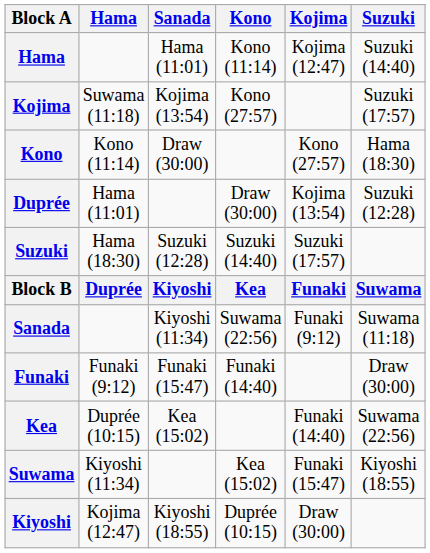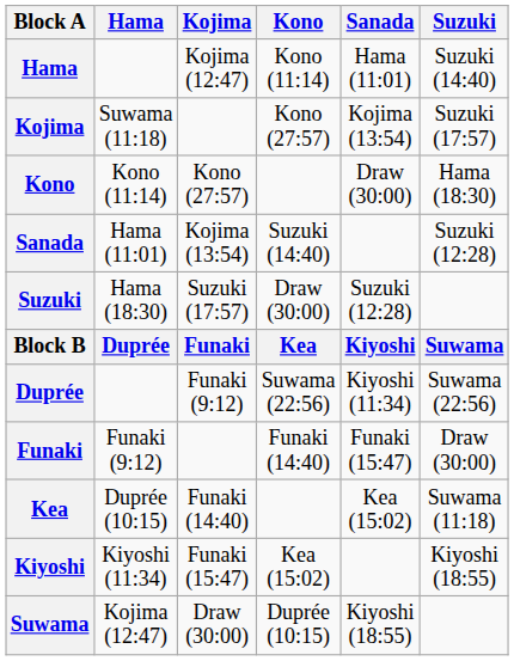columns swapped: Kojima <-> Sanada
row 5 | Block A: Duprée -> Sanada
row 5 | Kono: Draw (30:00) -> Suzuki (14:40)
row 6 | Kono: Suzuki (14:40) -> Draw (30:00)
row 8 | Block A: Sanada -> Duprée
row 8 | Suzuki: Suwama (11:18) -> Suwama (22:56)
row 10 | Suzuki: Suwama (22:56) -> Suwama (11:18)
row 11 | Block A: Suwama -> Kiyoshi
row 12 | Block A: Kiyoshi -> Suwama
